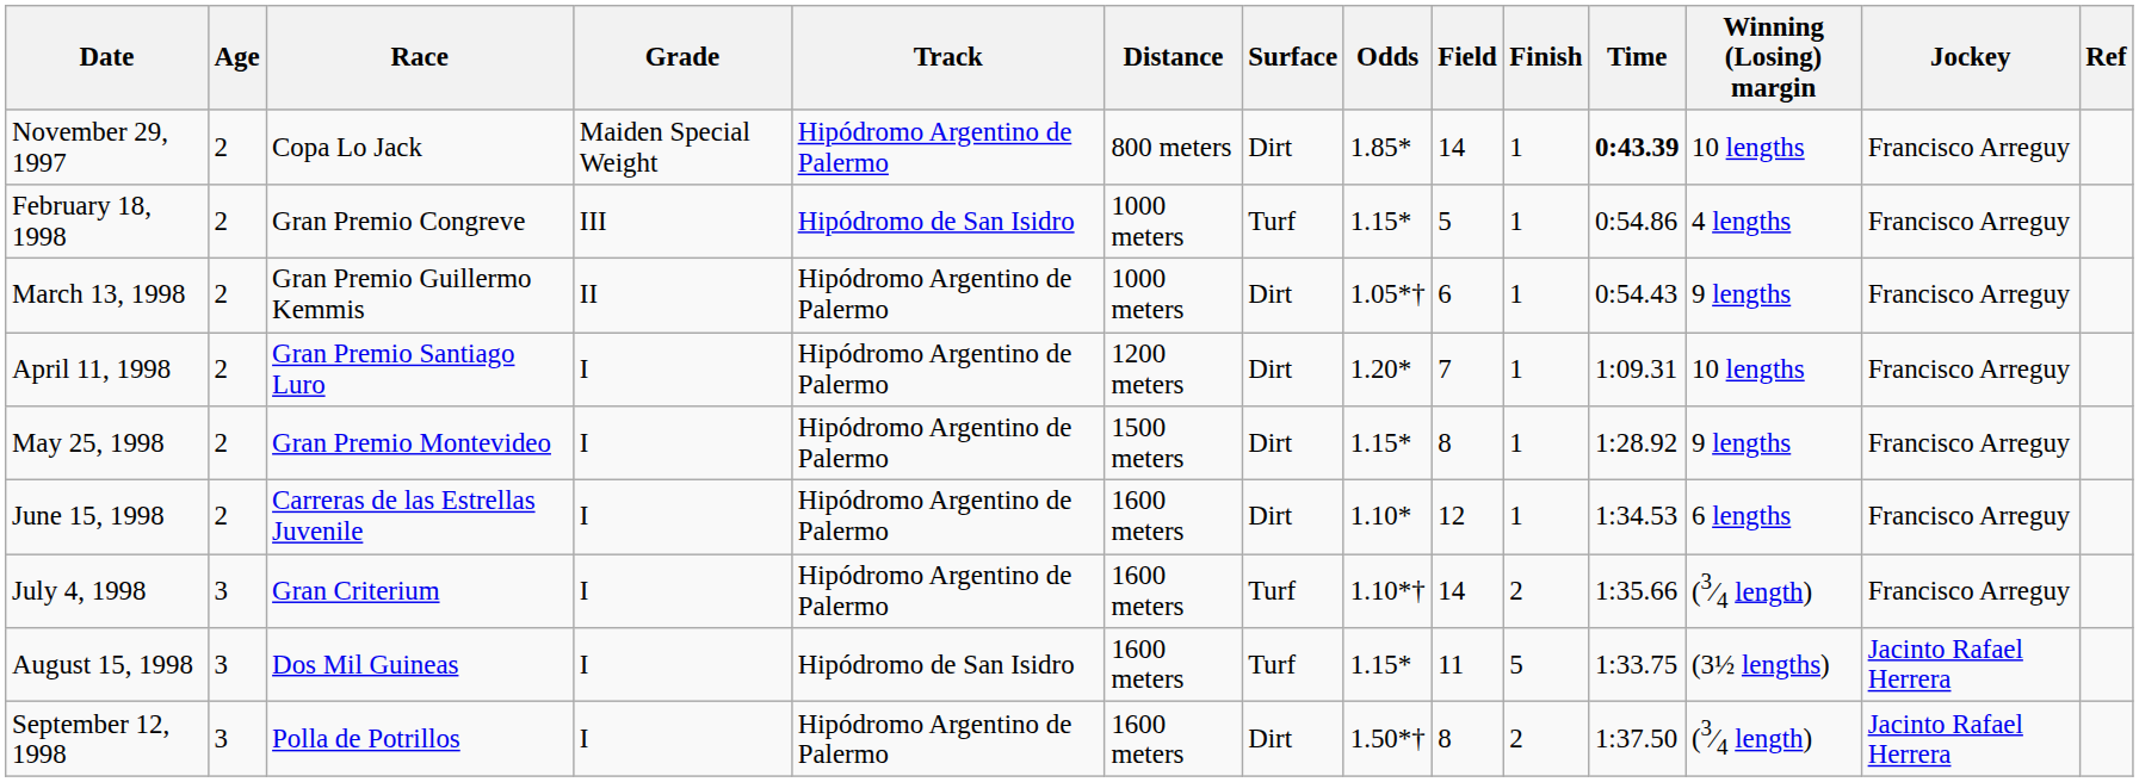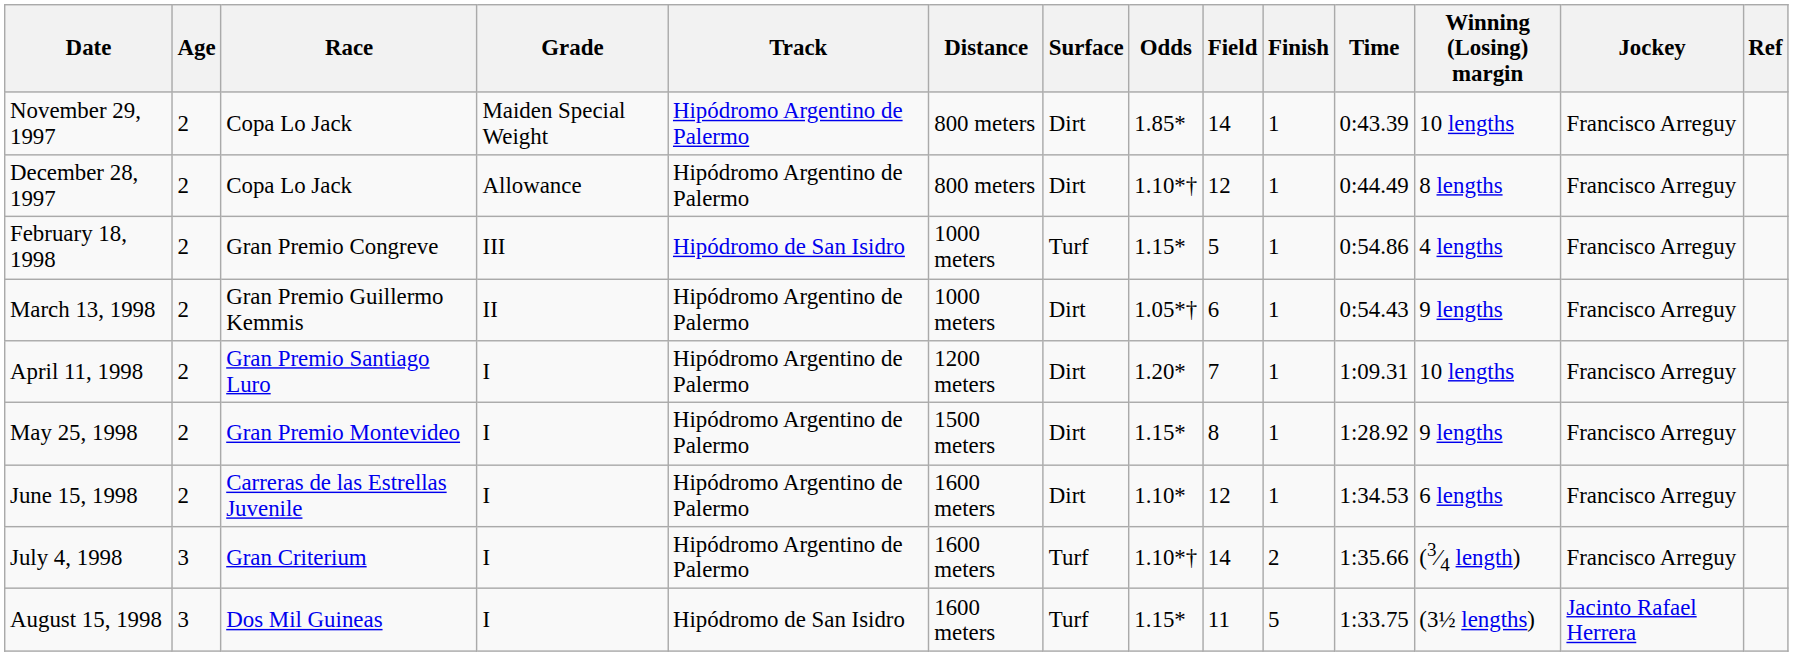November 29, 1997 | Time: bold -> normal
+ row: December 28, 1997 | 2 | Copa Lo Jack | Allowance | Hipódromo Argentino de Palermo | 800 meters | Dirt | 1.10*† | 12 | 1 | 0:44.49 | 8 lengths | Francisco Arreguy
- row: September 12, 1998 | 3 | Polla de Potrillos | I | Hipódromo Argentino de Palermo | 1600 meters | Dirt | 1.50*† | 8 | 2 | 1:37.50 | (3⁄4 length) | Jacinto Rafael Herrera
